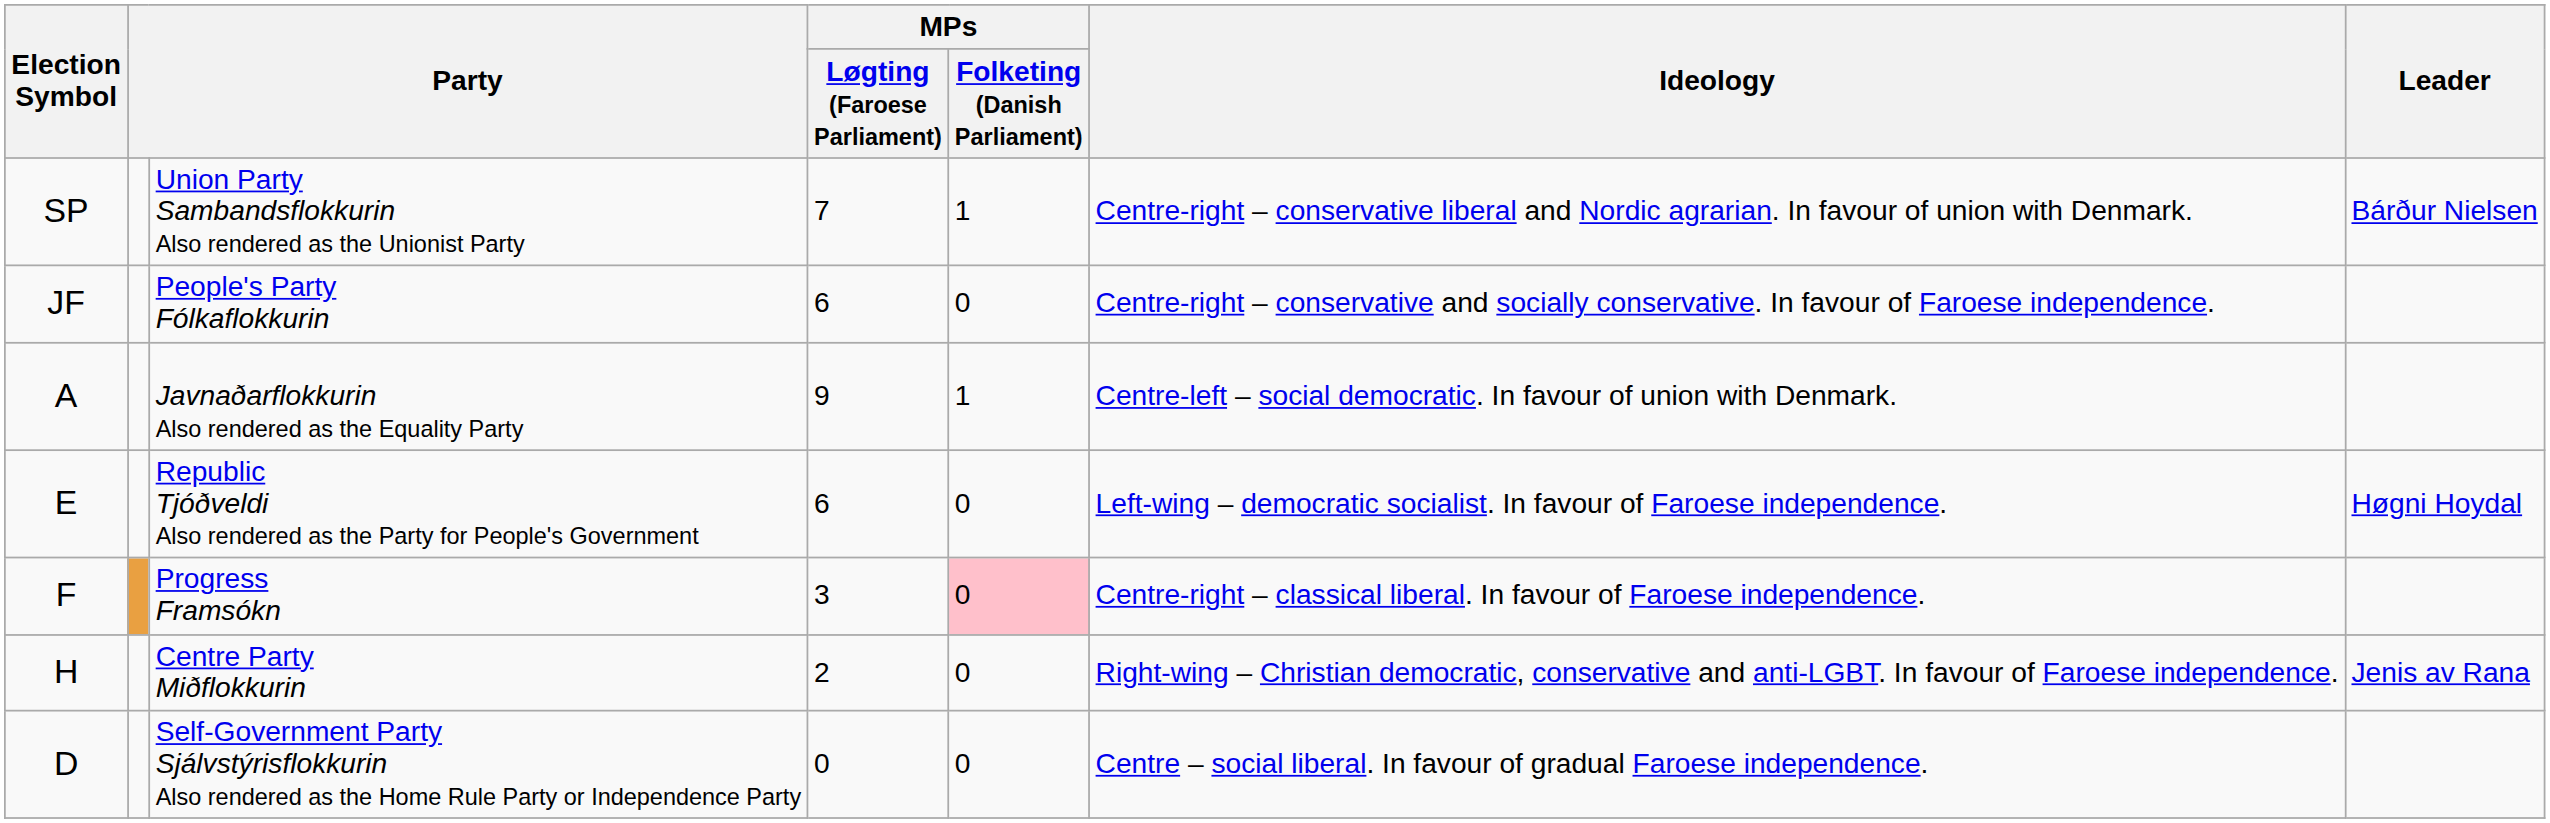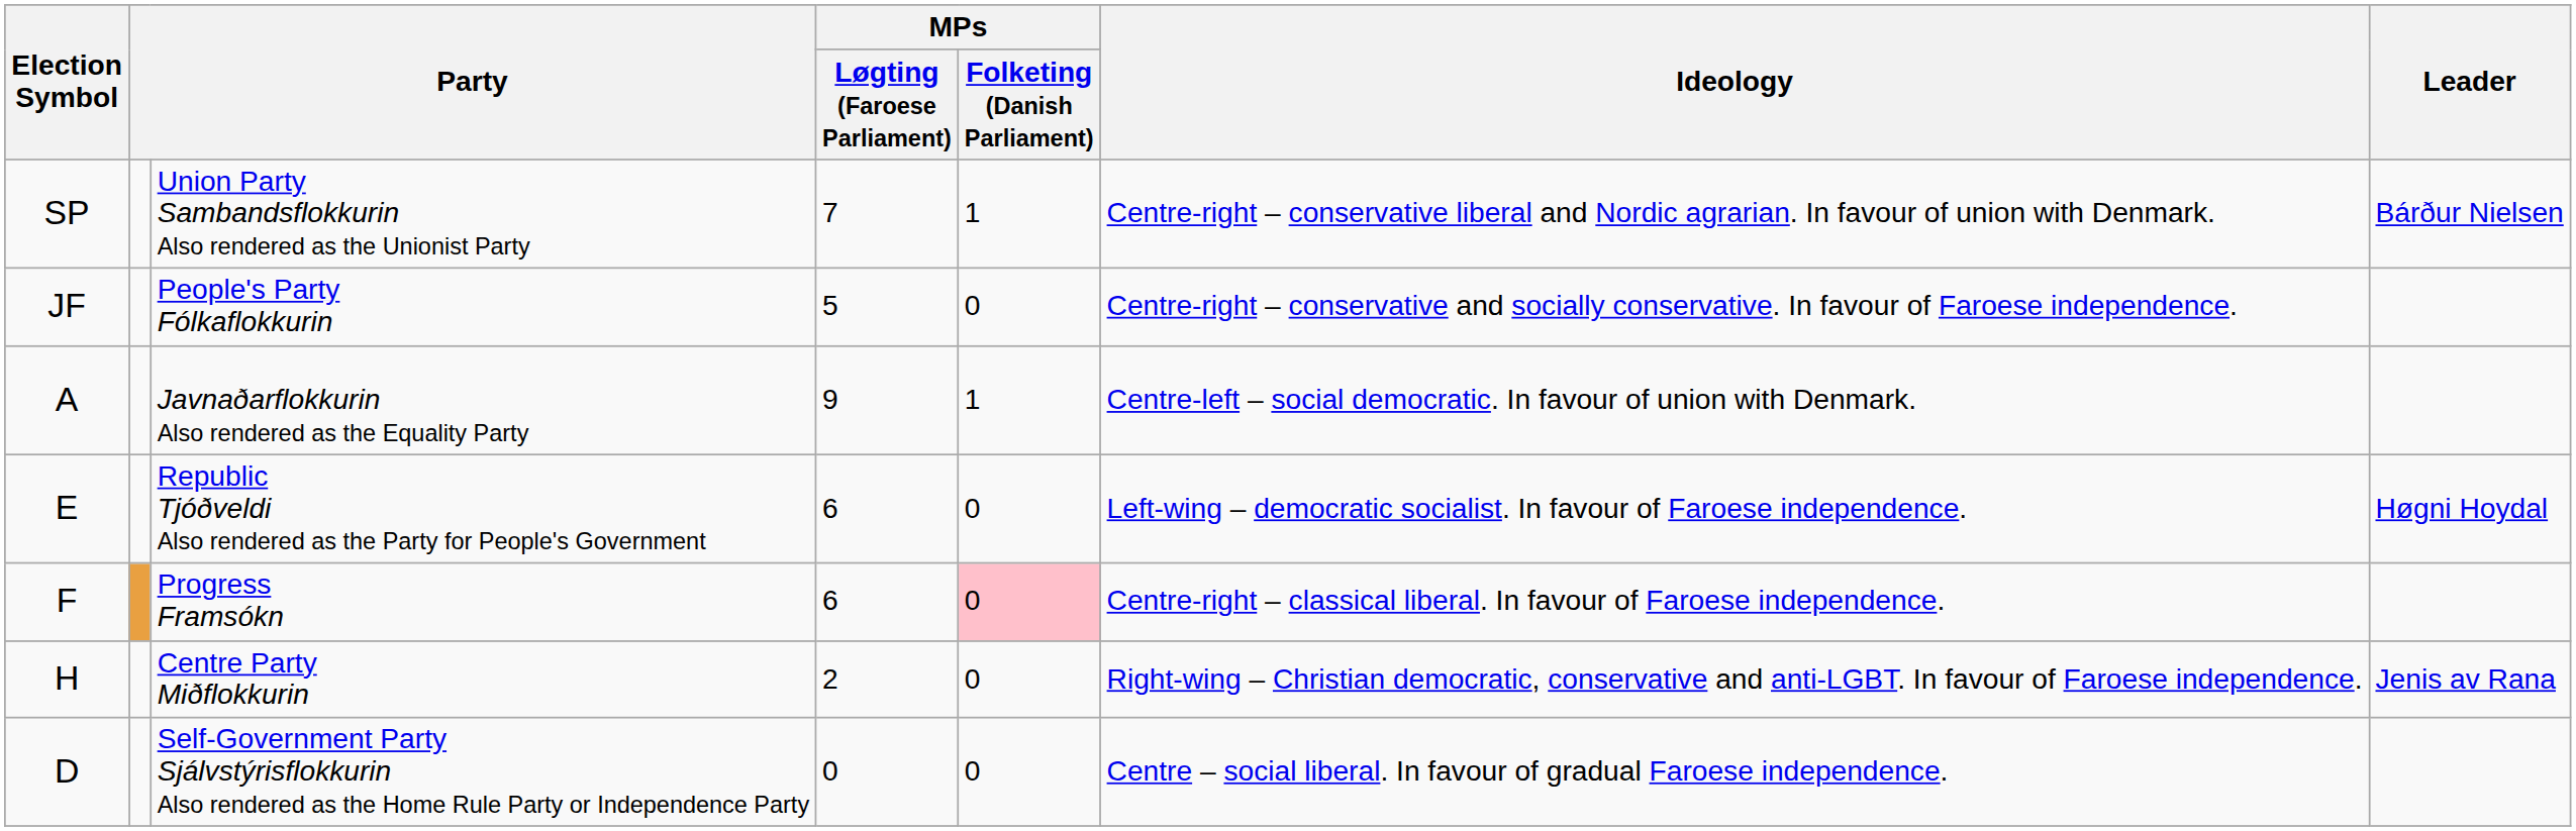People's Party Fólkaflokkurin | MPs / Løgting (Faroese Parliament): 6 -> 5
Progress Framsókn | MPs / Løgting (Faroese Parliament): 3 -> 6
